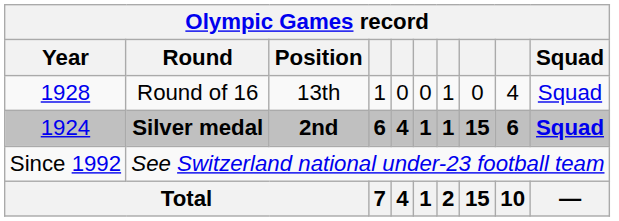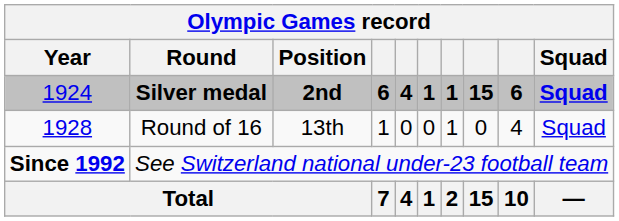rows swapped: Silver medal <-> Round of 16
See Switzerland national under-23 football team | Year: normal -> bold
